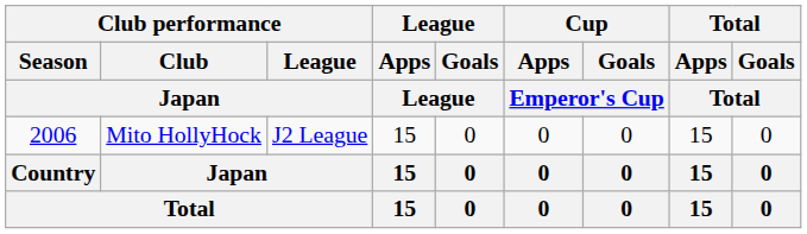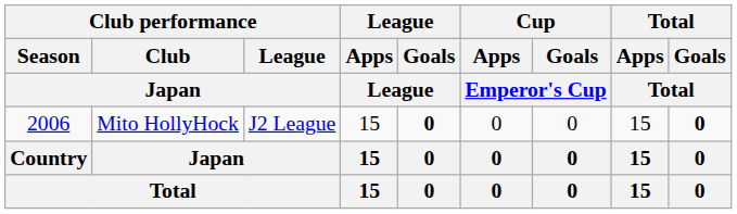Mito HollyHock | League / Goals / League: normal -> bold
Mito HollyHock | Total / Goals / Total: normal -> bold
